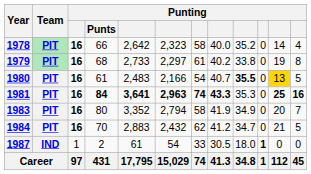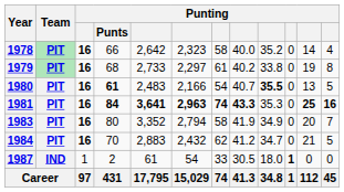1980 | Punting / Punts: normal -> bold
1980 | column 11: gold background -> no background
